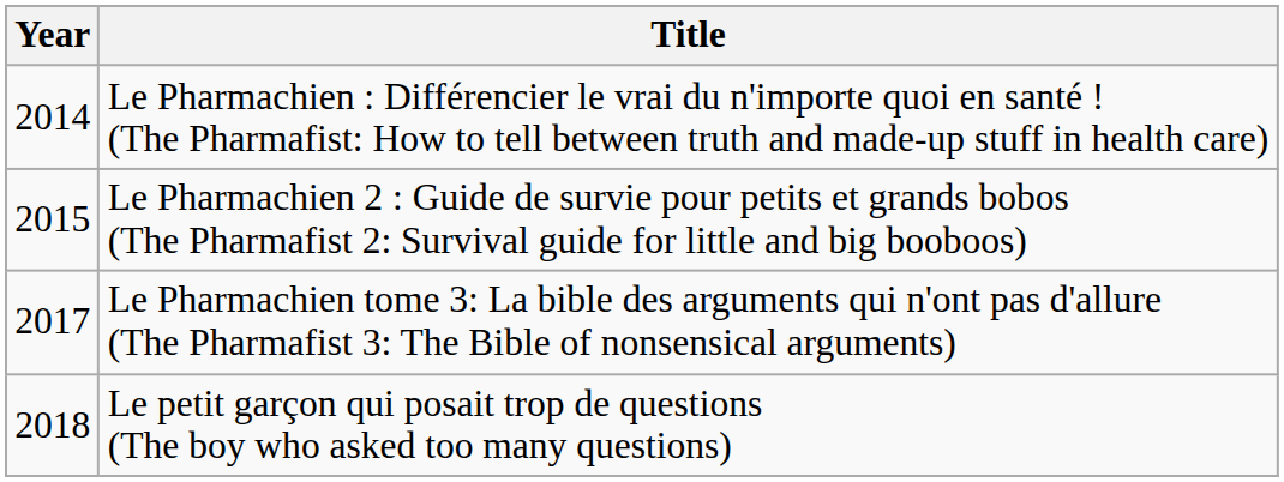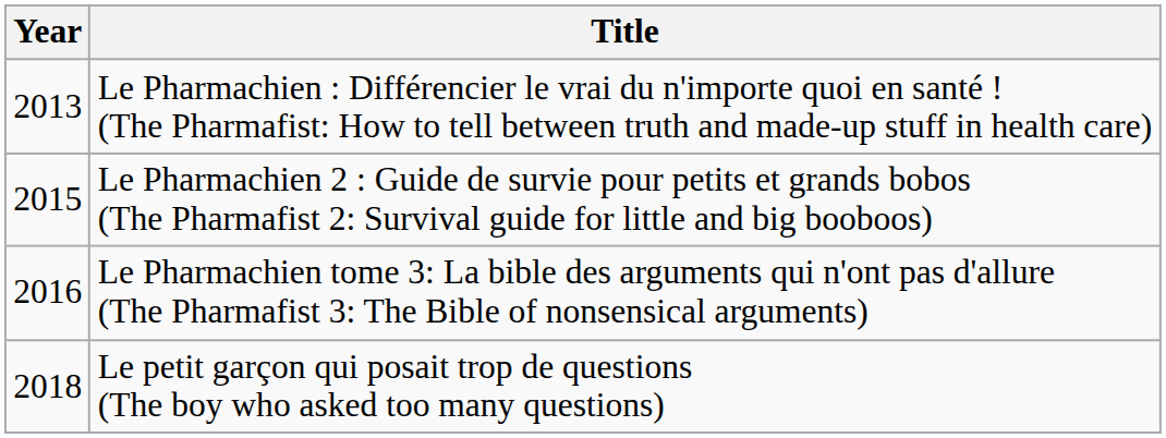row 2 | Year: 2014 -> 2013
row 4 | Year: 2017 -> 2016
